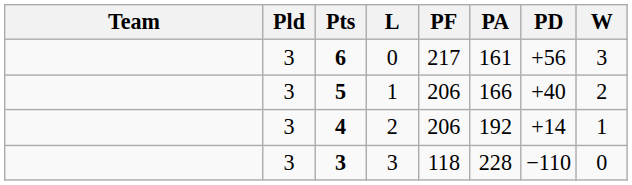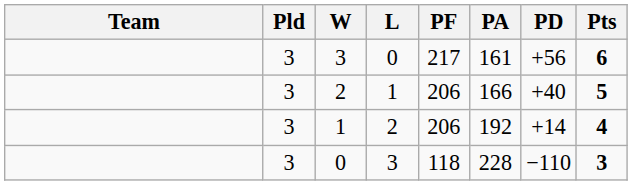columns swapped: W <-> Pts
